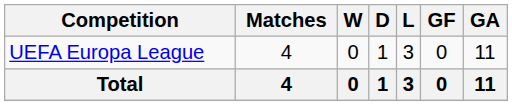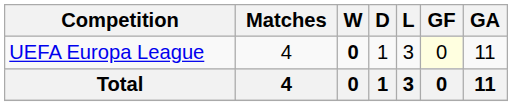UEFA Europa League | W: normal -> bold
UEFA Europa League | GF: no background -> lightyellow background
